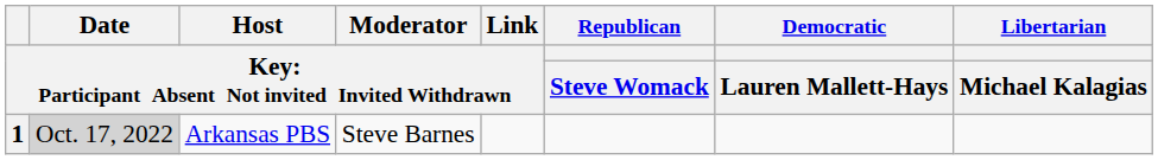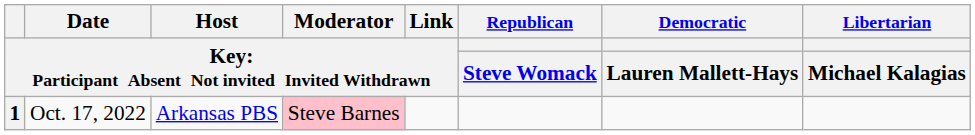1 | column 2: lightgrey background -> no background
1 | column 4: no background -> pink background
